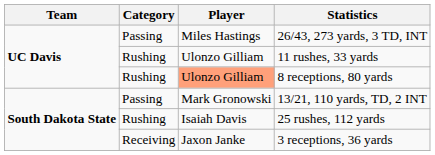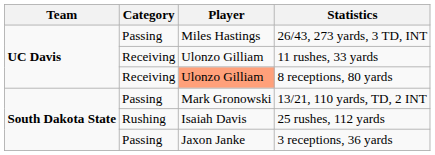11 rushes, 33 yards | Category: Rushing -> Receiving
8 receptions, 80 yards | Category: Rushing -> Receiving
3 receptions, 36 yards | Category: Receiving -> Passing
